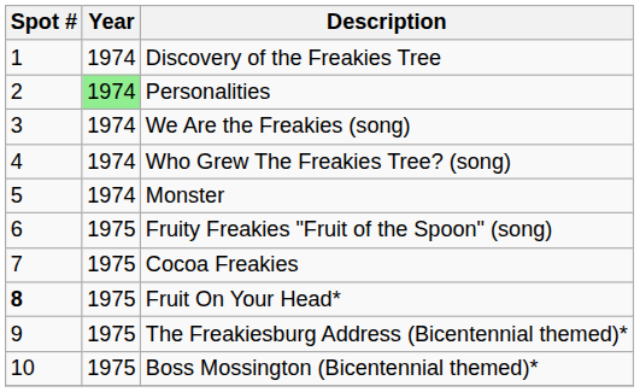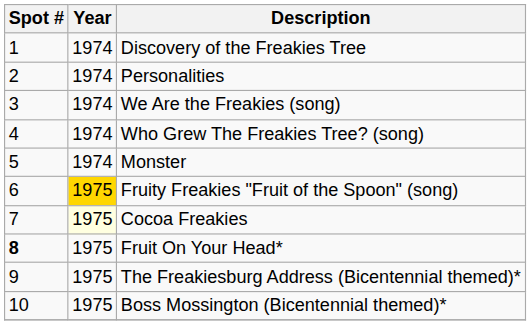Personalities | Year: lightgreen background -> no background
Fruity Freakies "Fruit of the Spoon" (song) | Year: no background -> gold background
Cocoa Freakies | Year: no background -> lightyellow background
